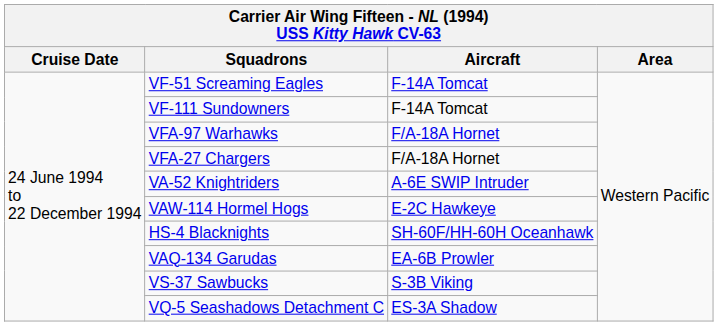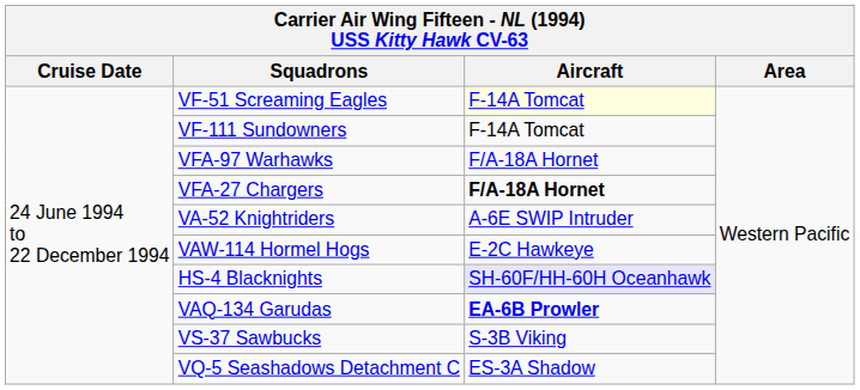VF-51 Screaming Eagles | Aircraft: no background -> lightyellow background
VFA-27 Chargers | Aircraft: normal -> bold
HS-4 Blacknights | Aircraft: no background -> lavender background
VAQ-134 Garudas | Aircraft: normal -> bold
